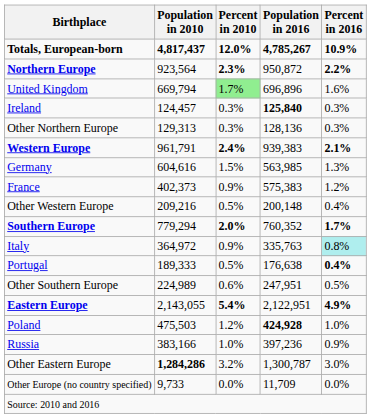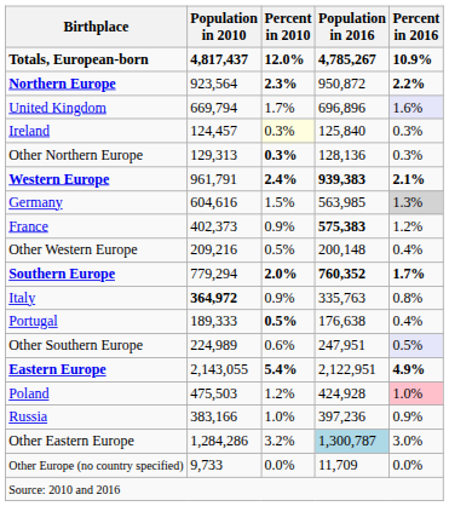United Kingdom | Percent in 2010: lightgreen background -> no background
United Kingdom | Percent in 2016: no background -> lavender background
Ireland | Percent in 2010: no background -> lightyellow background
Ireland | Population in 2016: bold -> normal
Other Northern Europe | Percent in 2010: normal -> bold
Western Europe | Population in 2016: normal -> bold
Germany | Percent in 2016: no background -> lightgrey background
France | Population in 2016: normal -> bold
Southern Europe | Population in 2016: normal -> bold
Italy | Population in 2010: normal -> bold
Italy | Percent in 2016: paleturquoise background -> no background
Portugal | Percent in 2010: normal -> bold
Portugal | Percent in 2016: bold -> normal
Other Southern Europe | Percent in 2016: no background -> lavender background
Poland | Population in 2016: bold -> normal
Poland | Percent in 2016: no background -> pink background
Other Eastern Europe | Population in 2010: bold -> normal
Other Eastern Europe | Population in 2016: no background -> lightblue background
